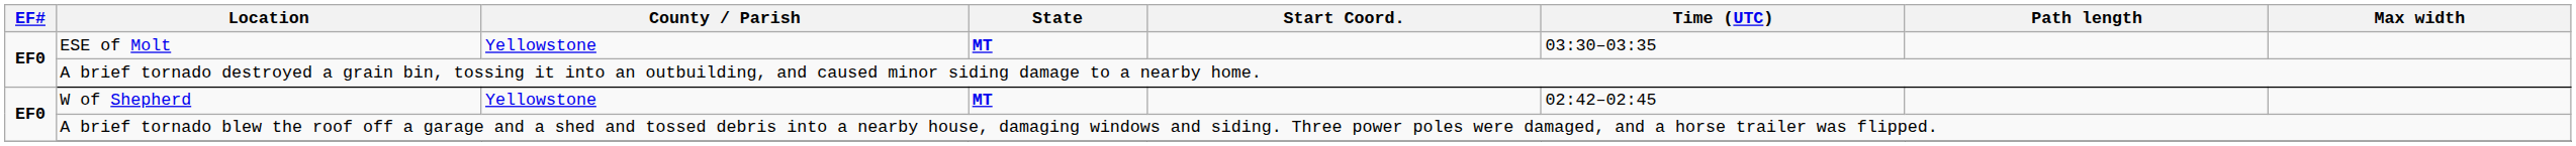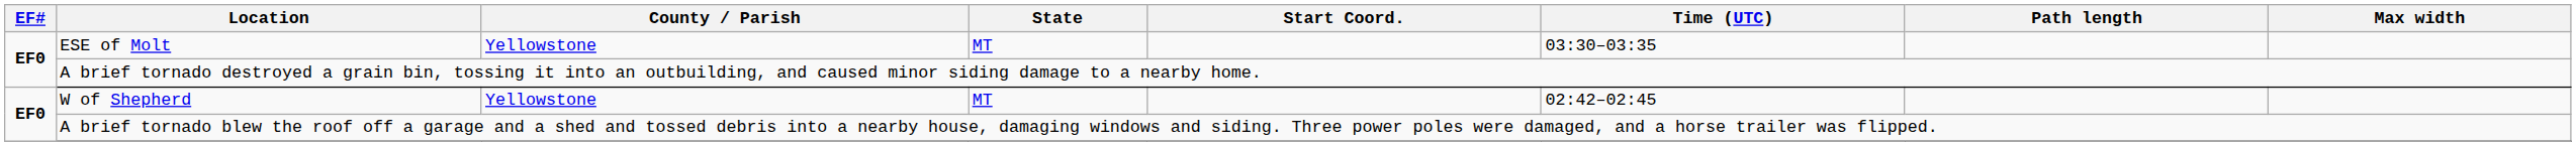ESE of Molt | State: bold -> normal
W of Shepherd | State: bold -> normal
